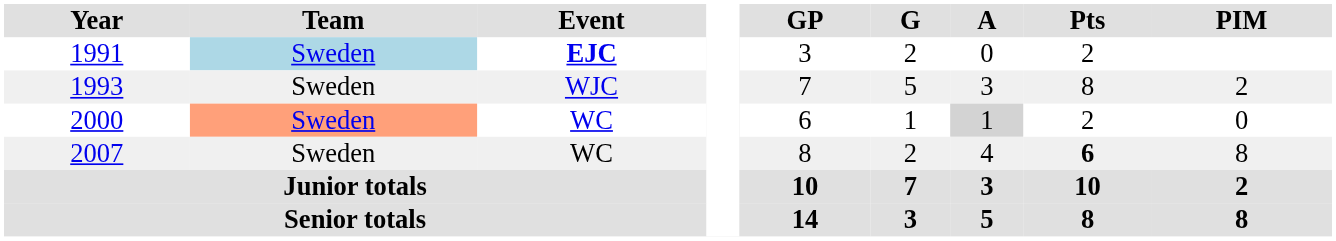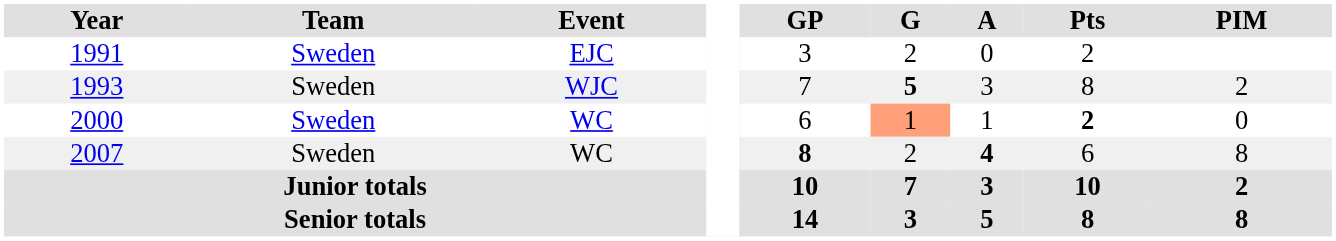1991 | Team: lightblue background -> no background
1991 | Event: bold -> normal
1993 | G: normal -> bold
2000 | Team: lightsalmon background -> no background
2000 | G: no background -> lightsalmon background
2000 | A: lightgrey background -> no background
2000 | Pts: normal -> bold
2007 | GP: normal -> bold
2007 | A: normal -> bold
2007 | Pts: bold -> normal
